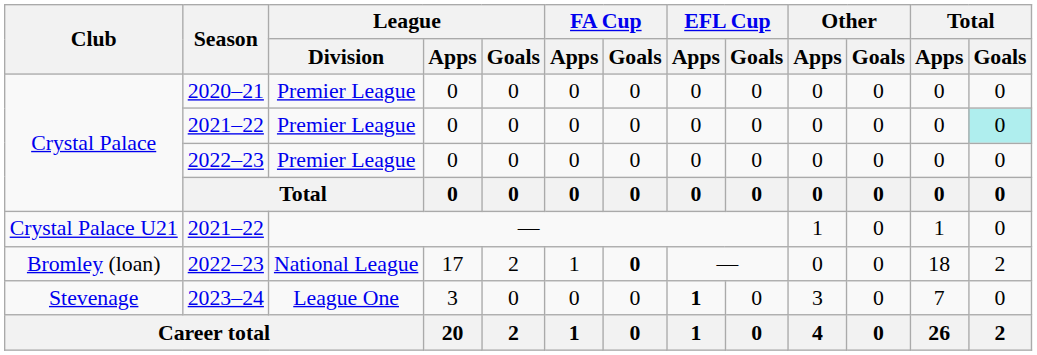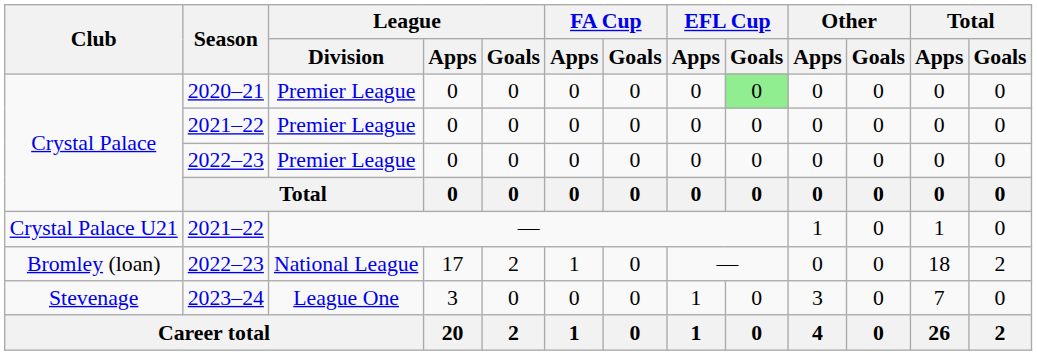Crystal Palace / 2020–21 | EFL Cup / Goals: no background -> lightgreen background
Crystal Palace / 2021–22 | Total / Goals: paleturquoise background -> no background
Bromley (loan) | FA Cup / Goals: bold -> normal
Stevenage | EFL Cup / Apps: bold -> normal
